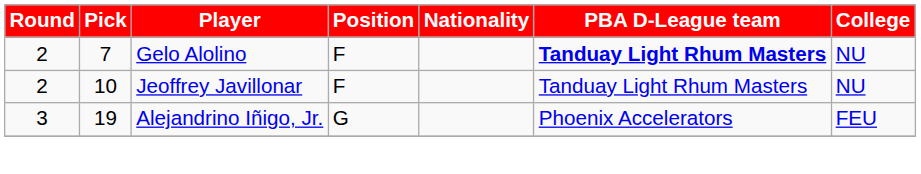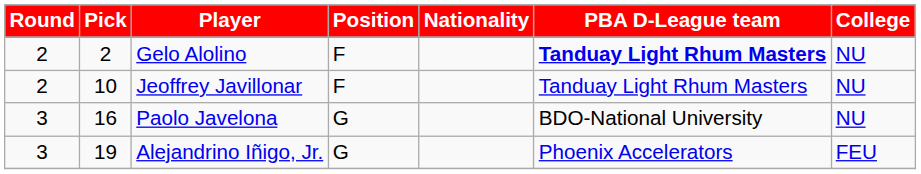Gelo Alolino | Pick: 7 -> 2
+ row: 3 | 16 | Paolo Javelona | G | BDO-National University | NU
